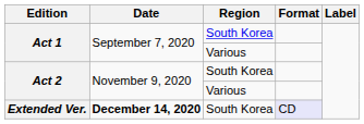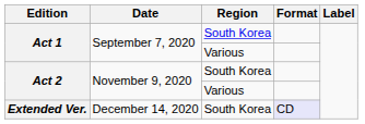Extended Ver. | Date: bold -> normal
